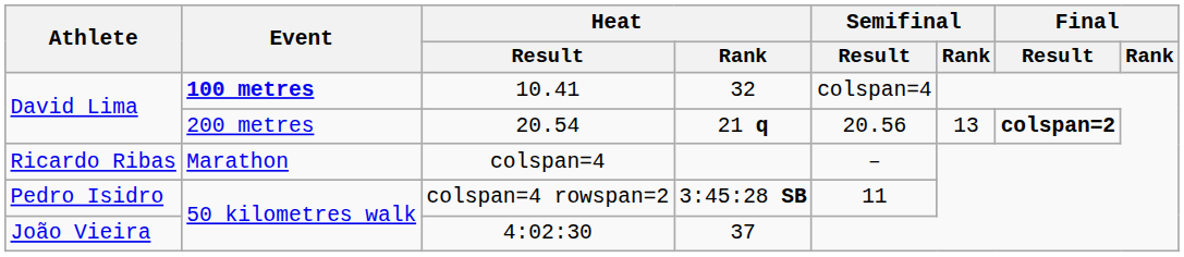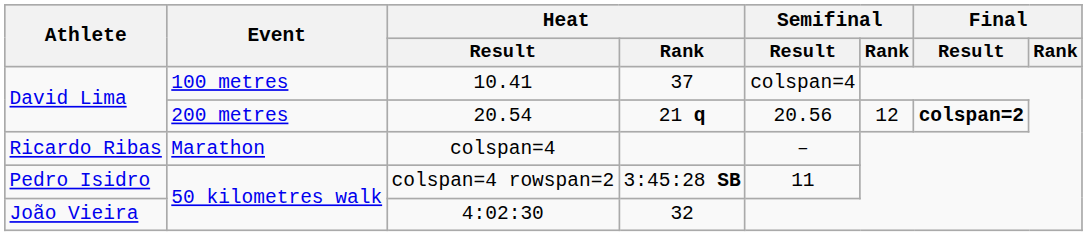10.41 | Event: bold -> normal
10.41 | Heat / Rank: 32 -> 37
20.54 | Semifinal / Rank: 13 -> 12
4:02:30 | Heat / Rank: 37 -> 32
